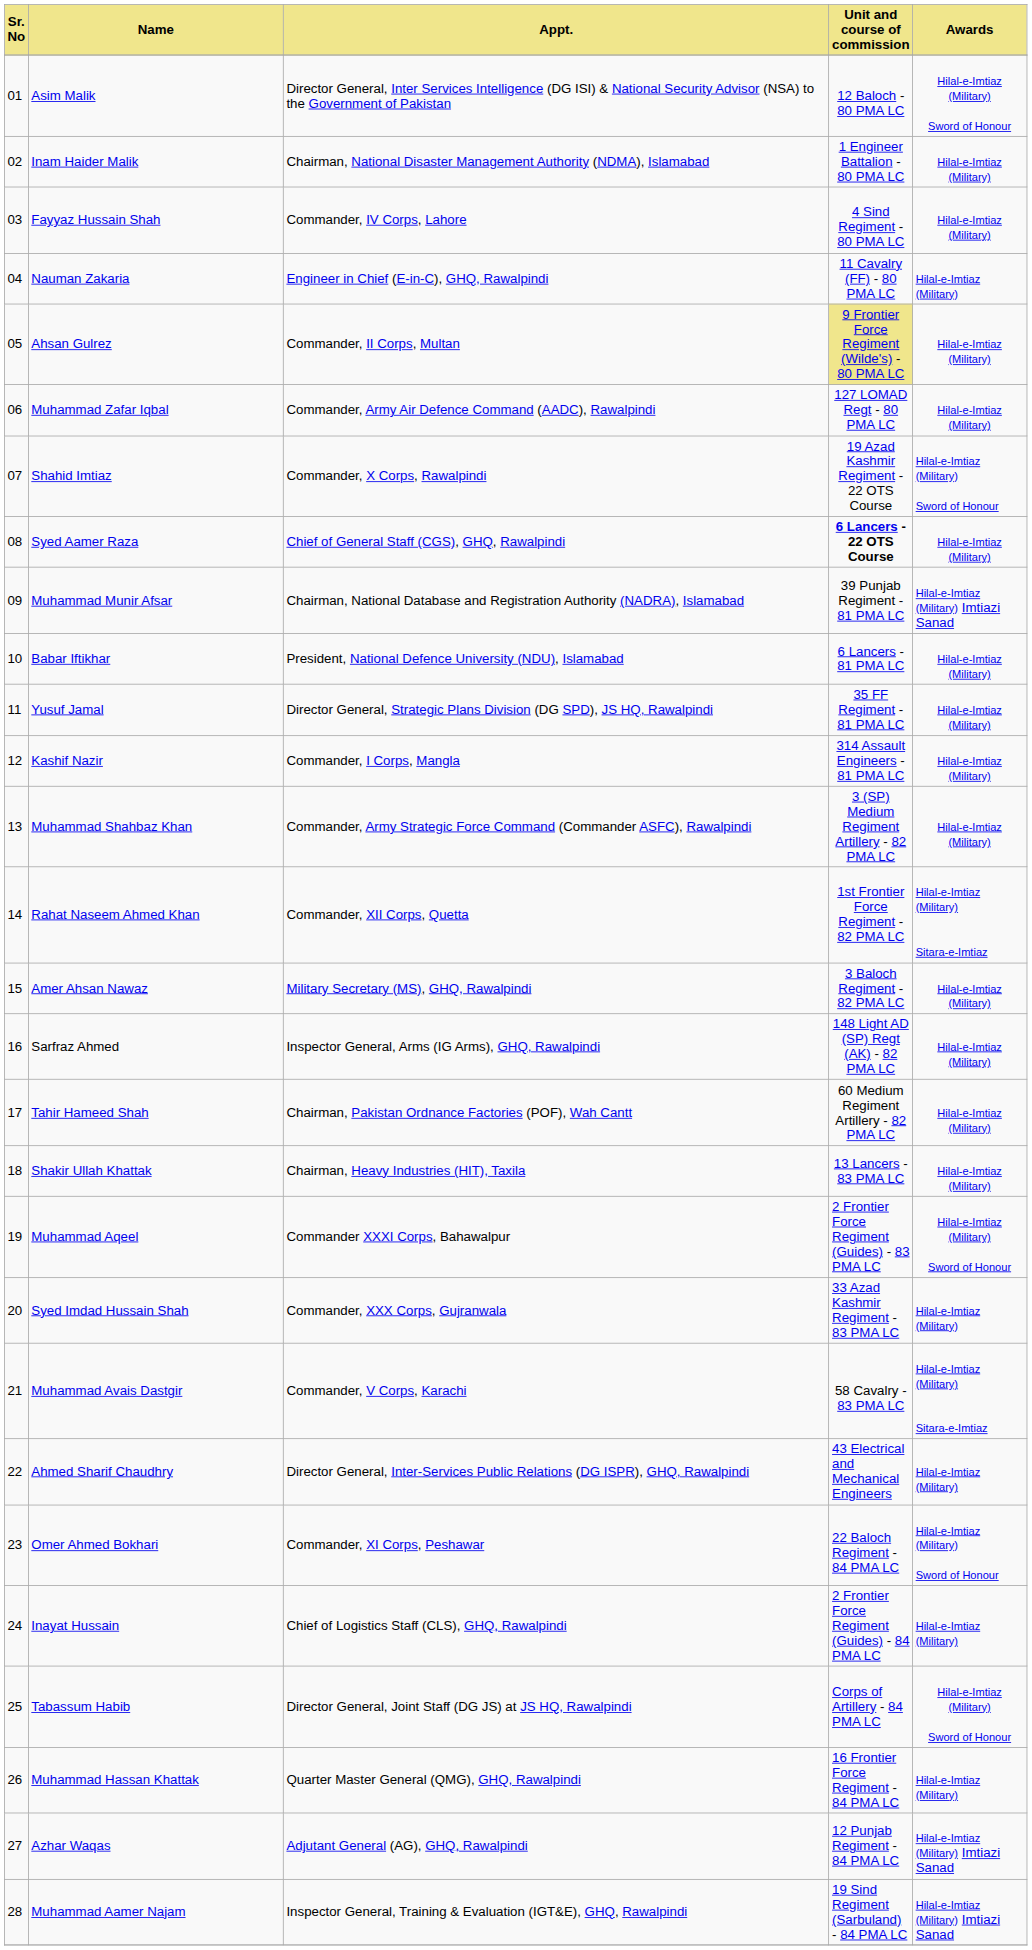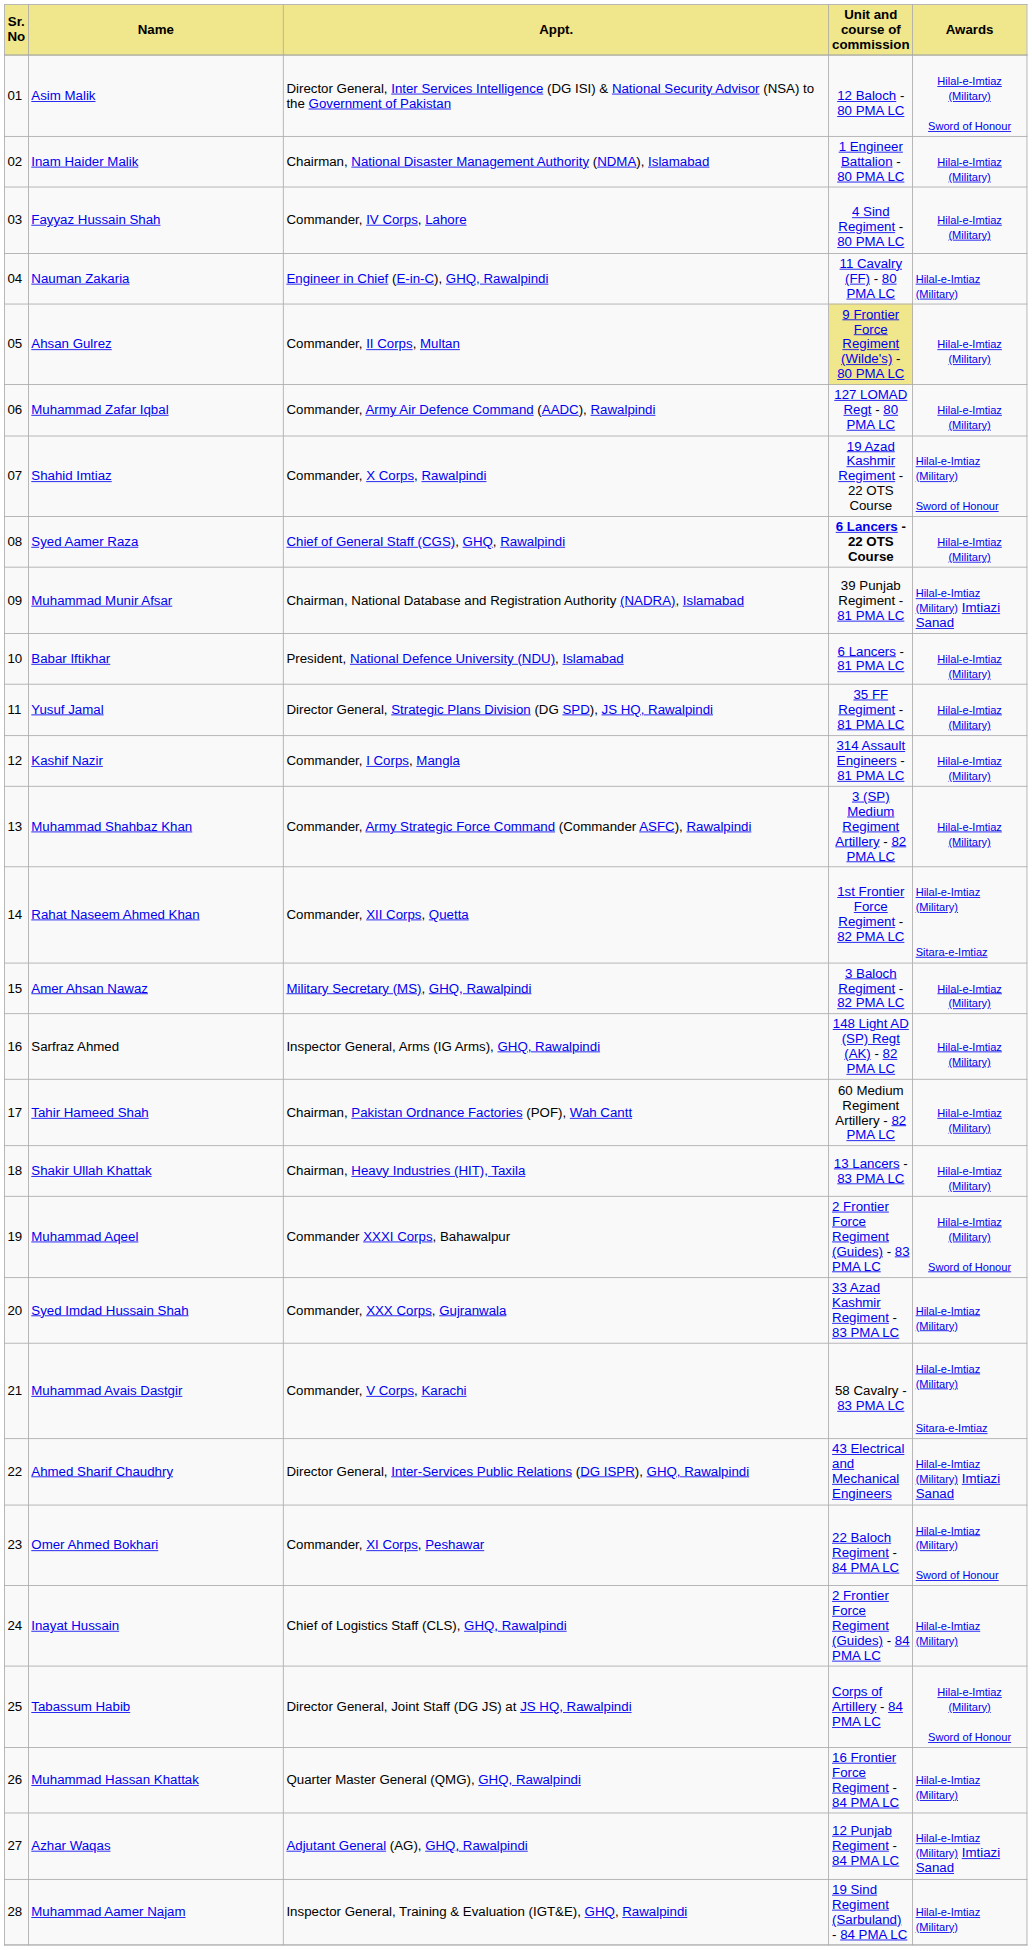Ahmed Sharif Chaudhry | Awards: Hilal-e-Imtiaz (Military) -> Hilal-e-Imtiaz (Military) Imtiazi Sanad
Muhammad Aamer Najam | Awards: Hilal-e-Imtiaz (Military) Imtiazi Sanad -> Hilal-e-Imtiaz (Military)
